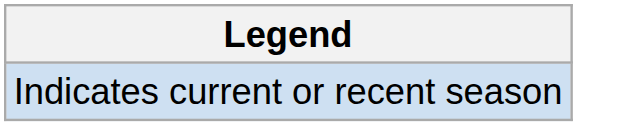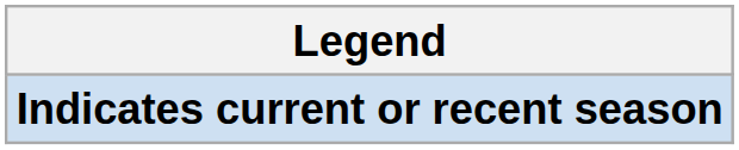Indicates current or recent season | column 1: normal -> bold
